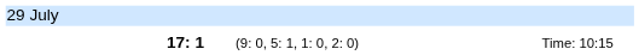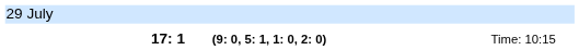row 2 | column 2: normal -> bold
